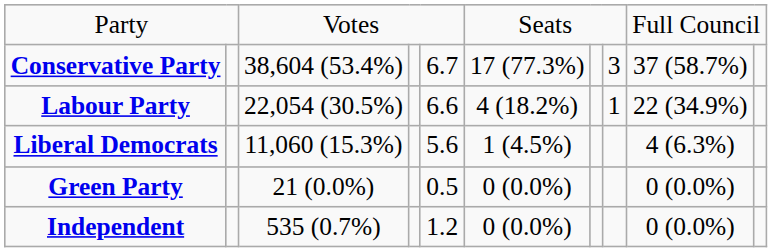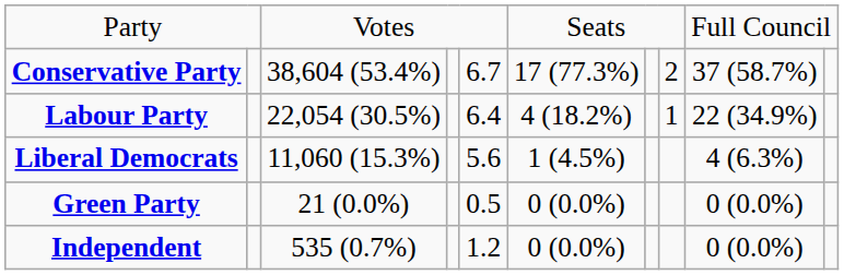Conservative Party | column 8: 3 -> 2
Labour Party | column 5: 6.6 -> 6.4
